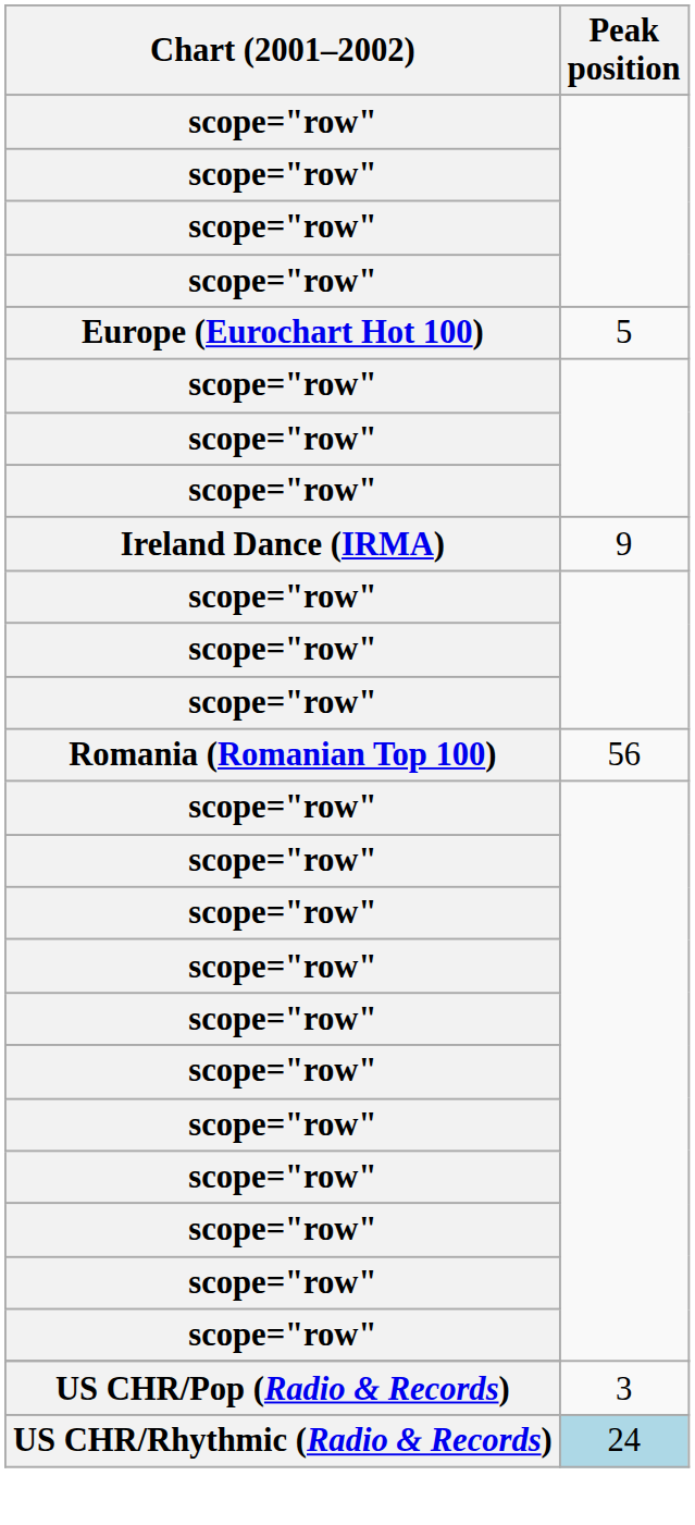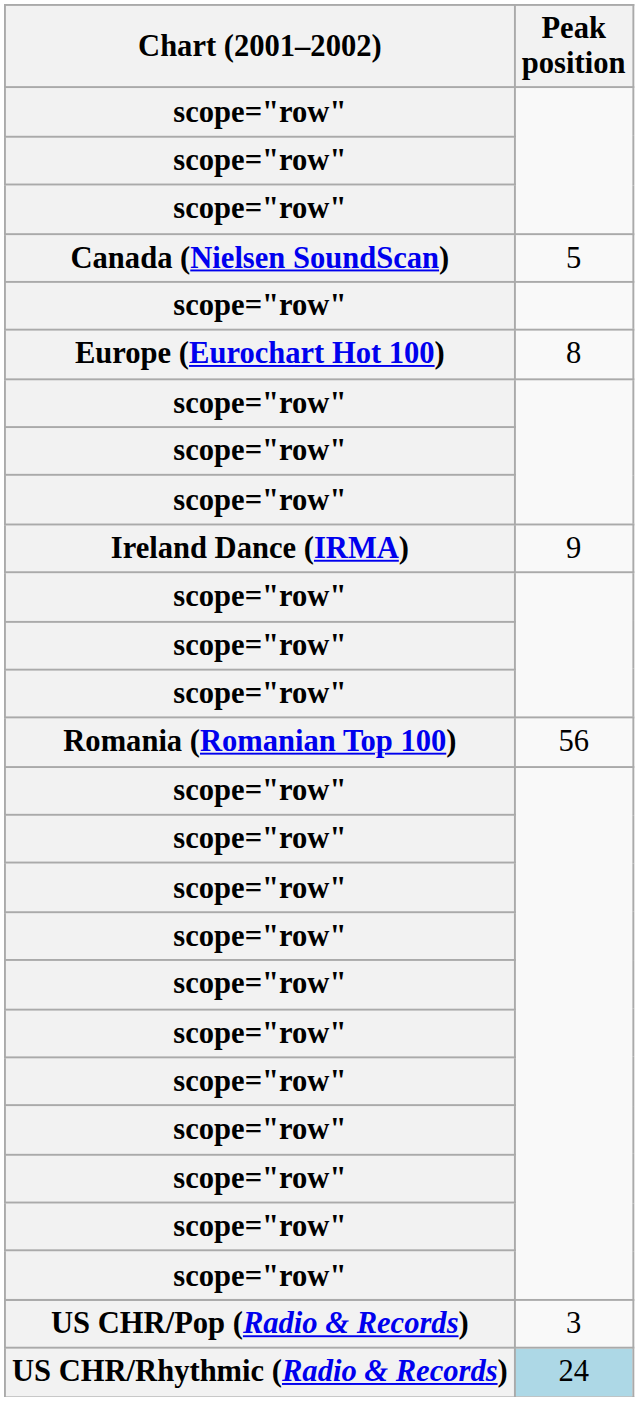+ row: Canada (Nielsen SoundScan) | 5
Europe (Eurochart Hot 100) | Peak position: 5 -> 8
